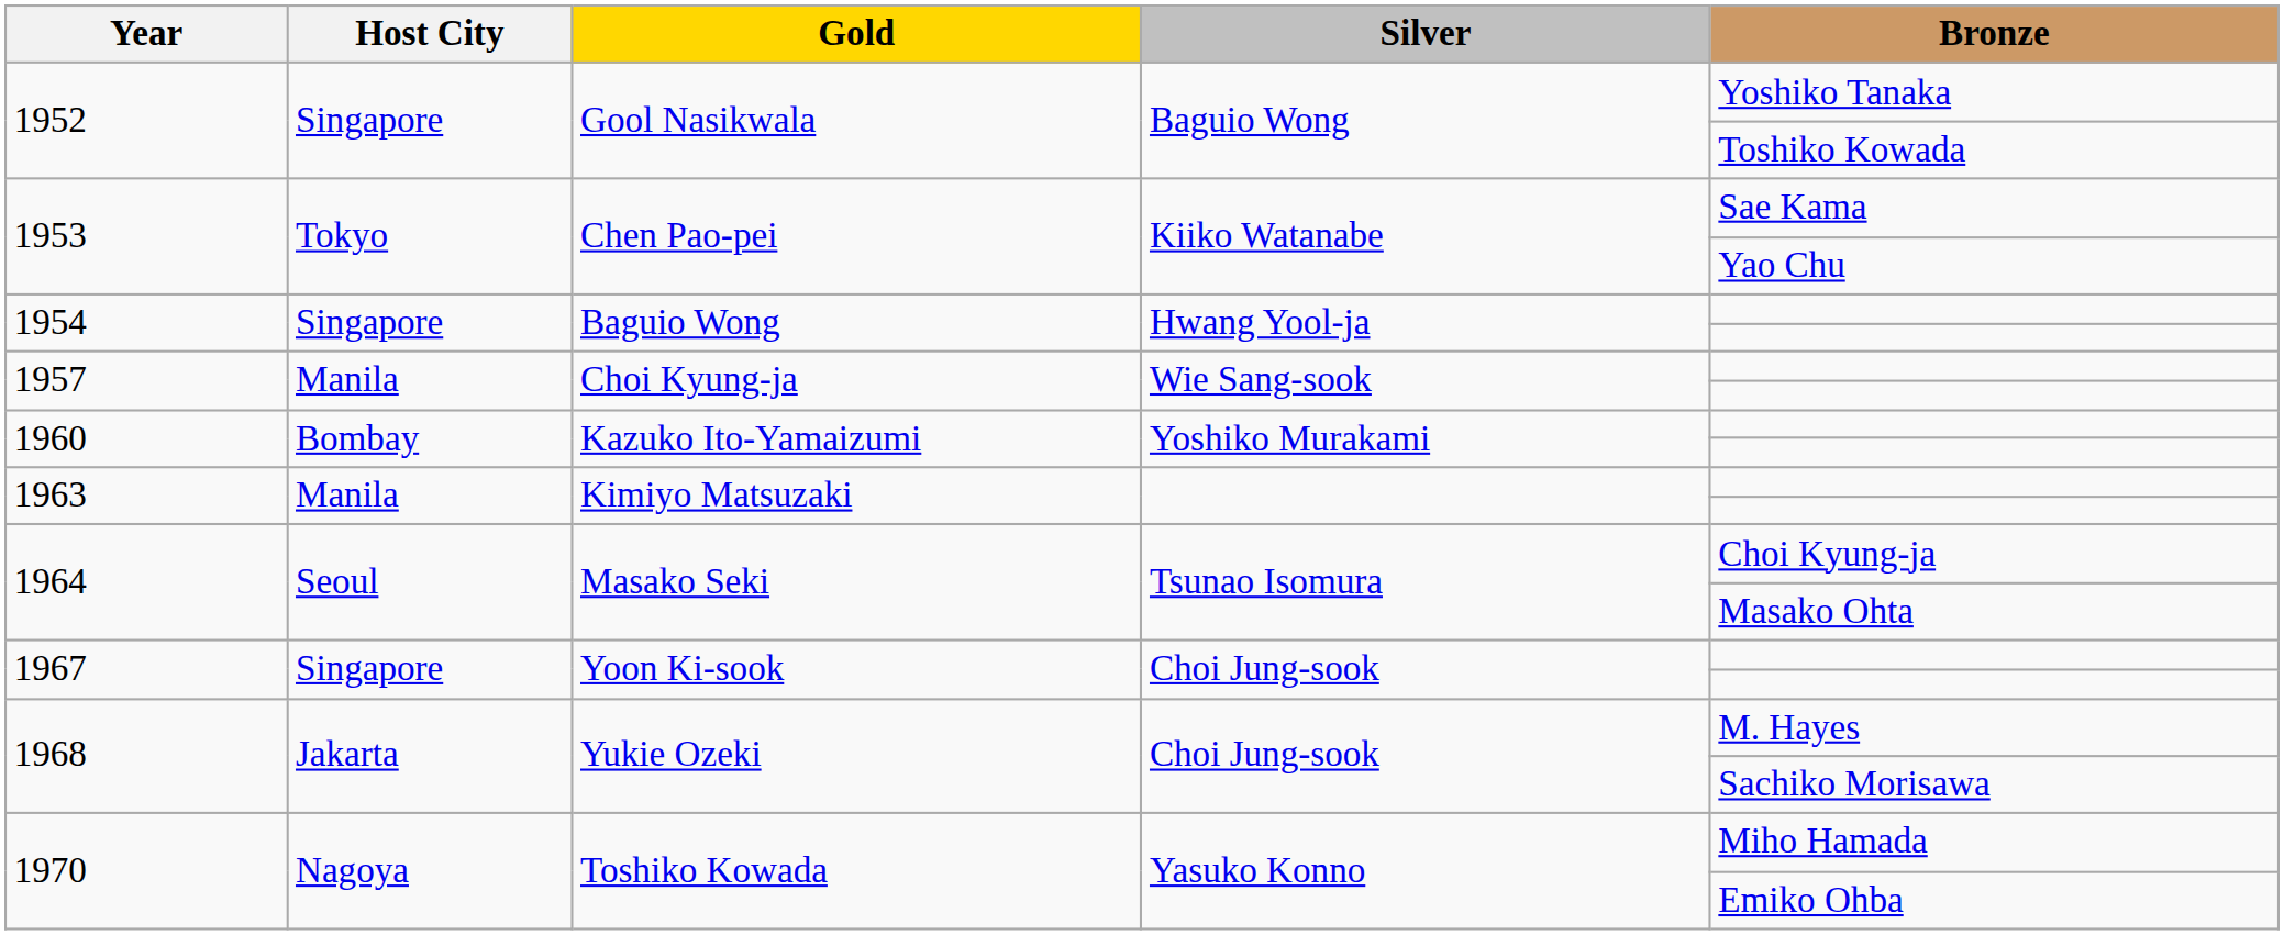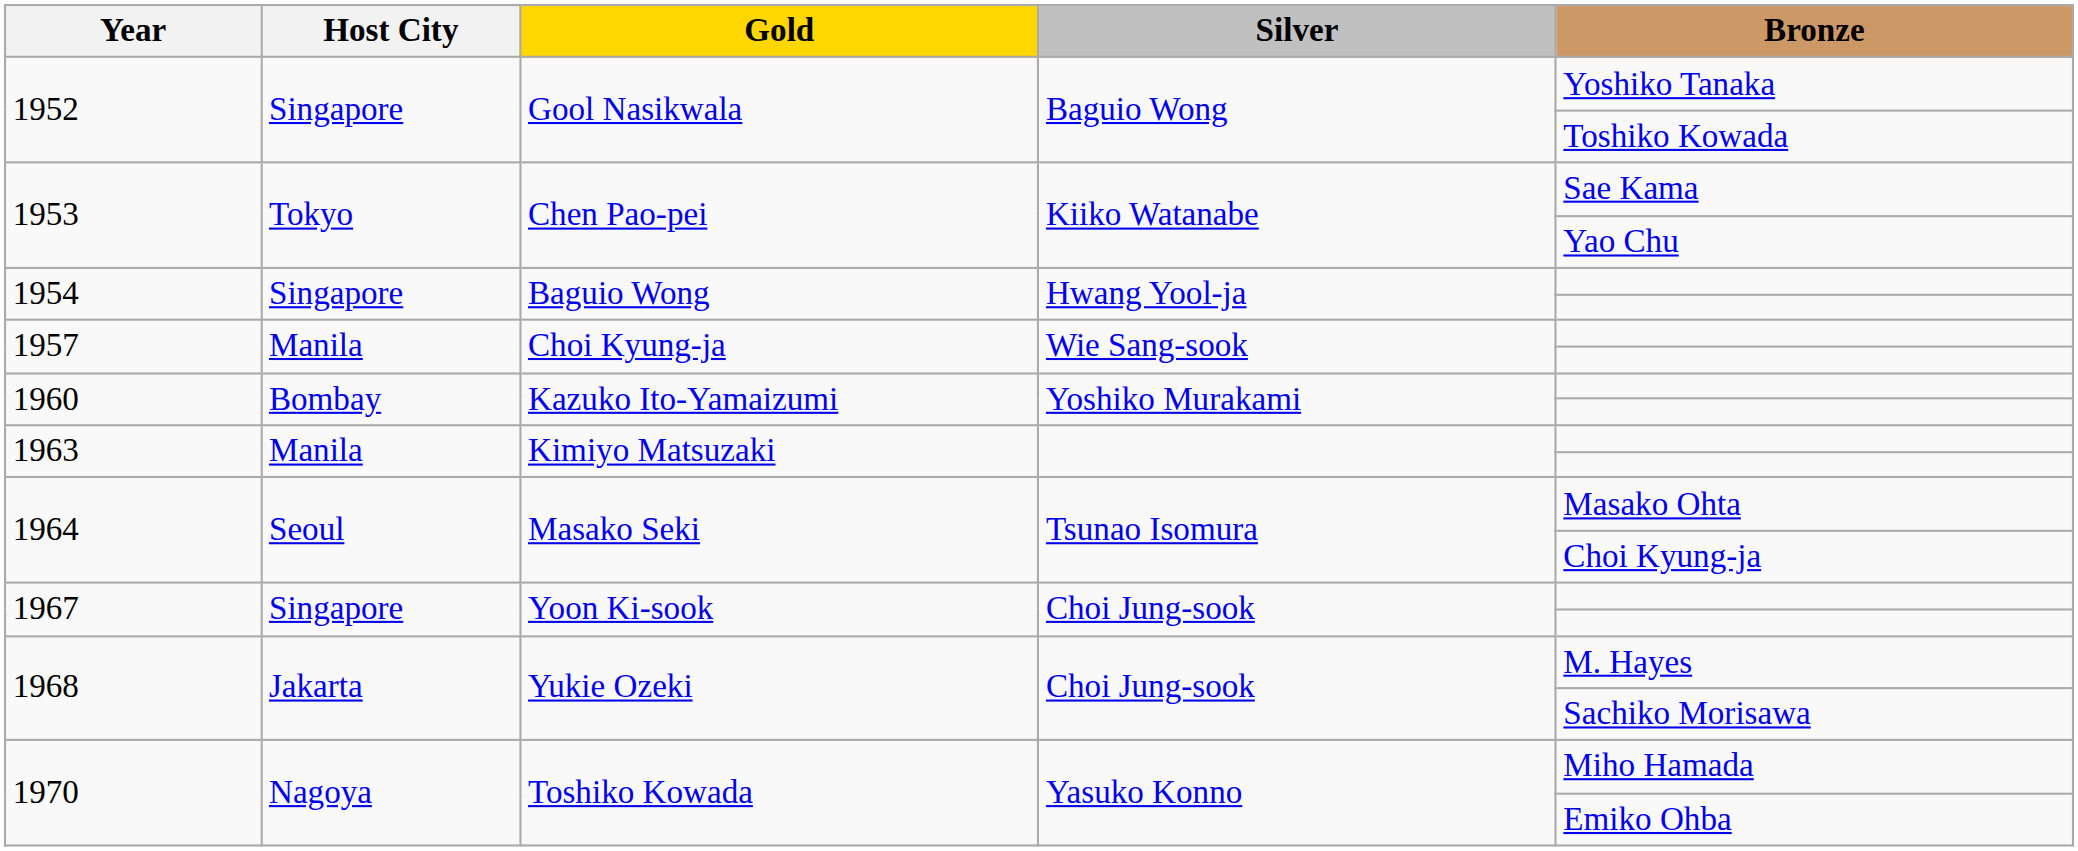row 14 | Bronze: Choi Kyung-ja -> Masako Ohta
row 15 | Bronze: Masako Ohta -> Choi Kyung-ja
